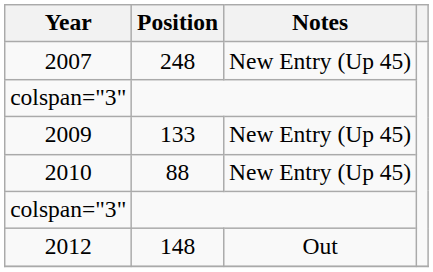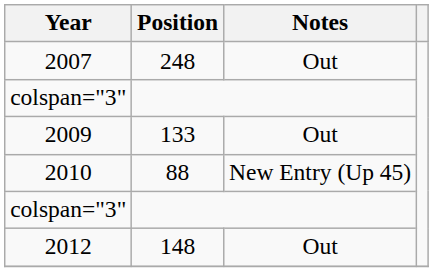2007 | Notes: New Entry (Up 45) -> Out
2009 | Notes: New Entry (Up 45) -> Out
